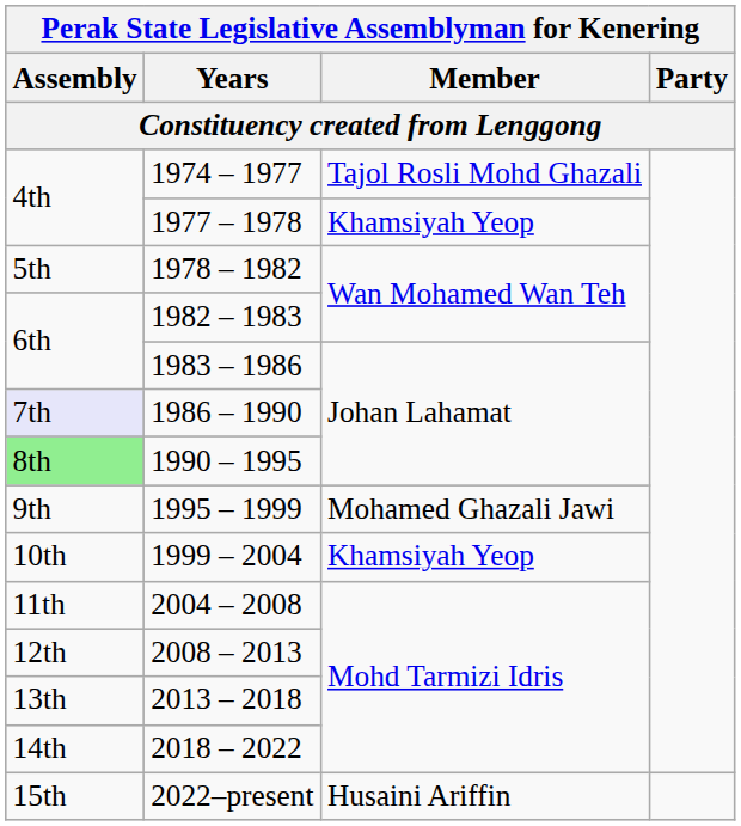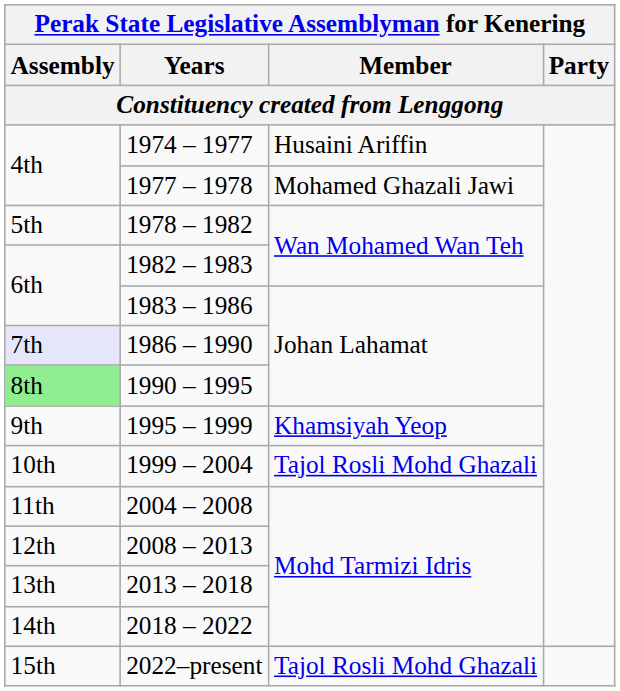1974 – 1977 | Member: Tajol Rosli Mohd Ghazali -> Husaini Ariffin
1977 – 1978 | Member: Khamsiyah Yeop -> Mohamed Ghazali Jawi
1995 – 1999 | Member: Mohamed Ghazali Jawi -> Khamsiyah Yeop
1999 – 2004 | Member: Khamsiyah Yeop -> Tajol Rosli Mohd Ghazali
2022–present | Member: Husaini Ariffin -> Tajol Rosli Mohd Ghazali
